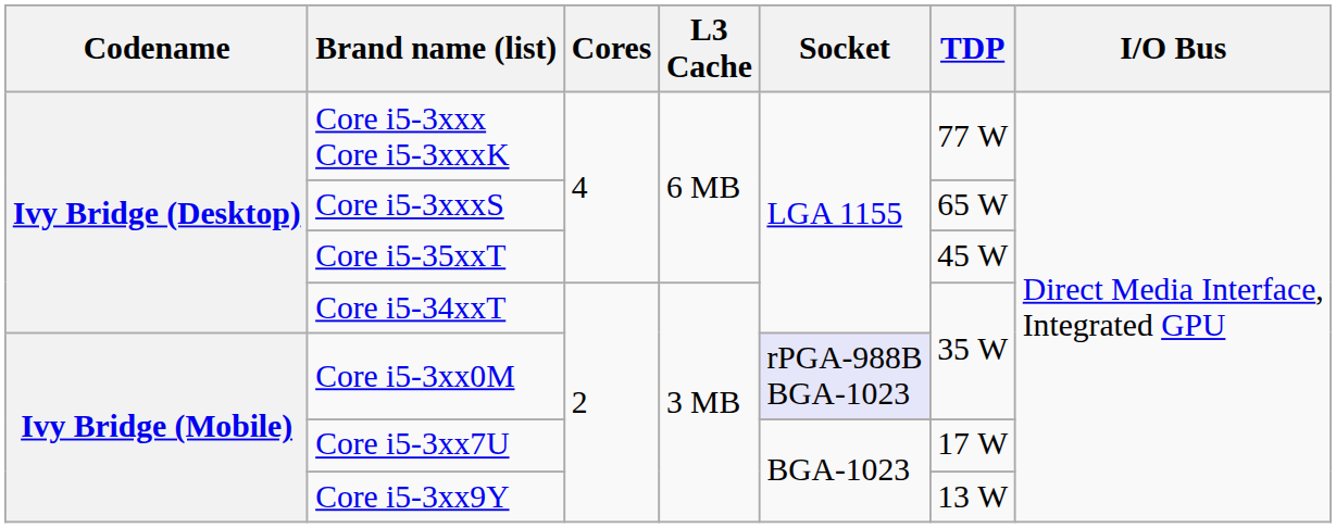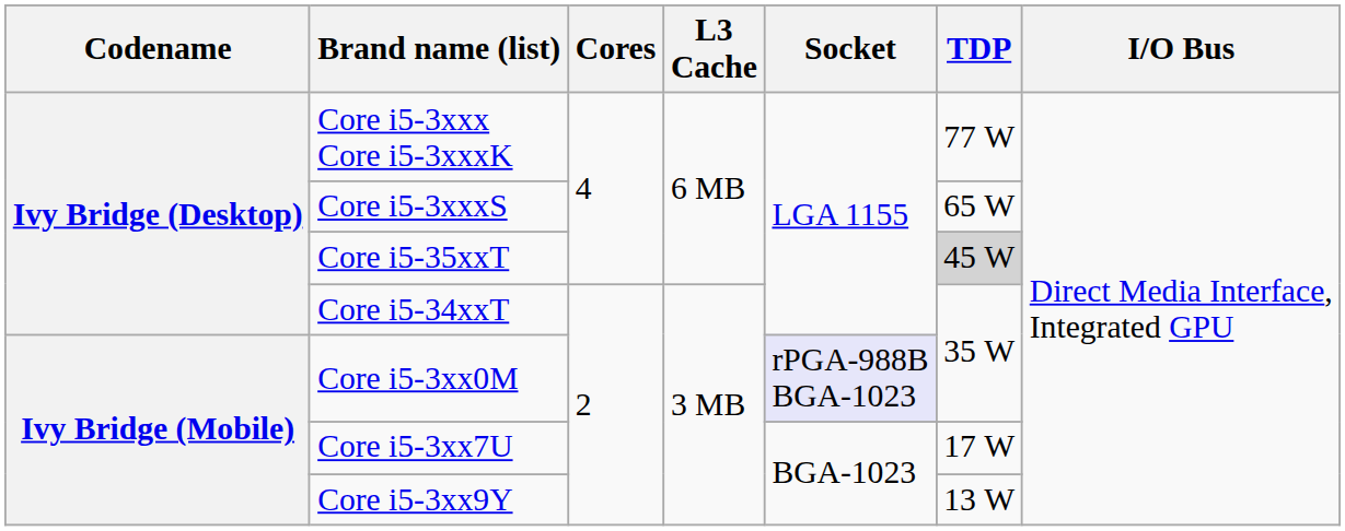Core i5-35xxT | TDP: no background -> lightgrey background
